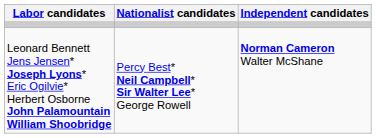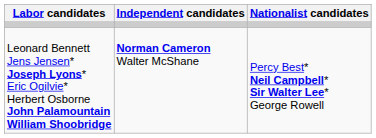columns swapped: Nationalist candidates <-> Independent candidates
